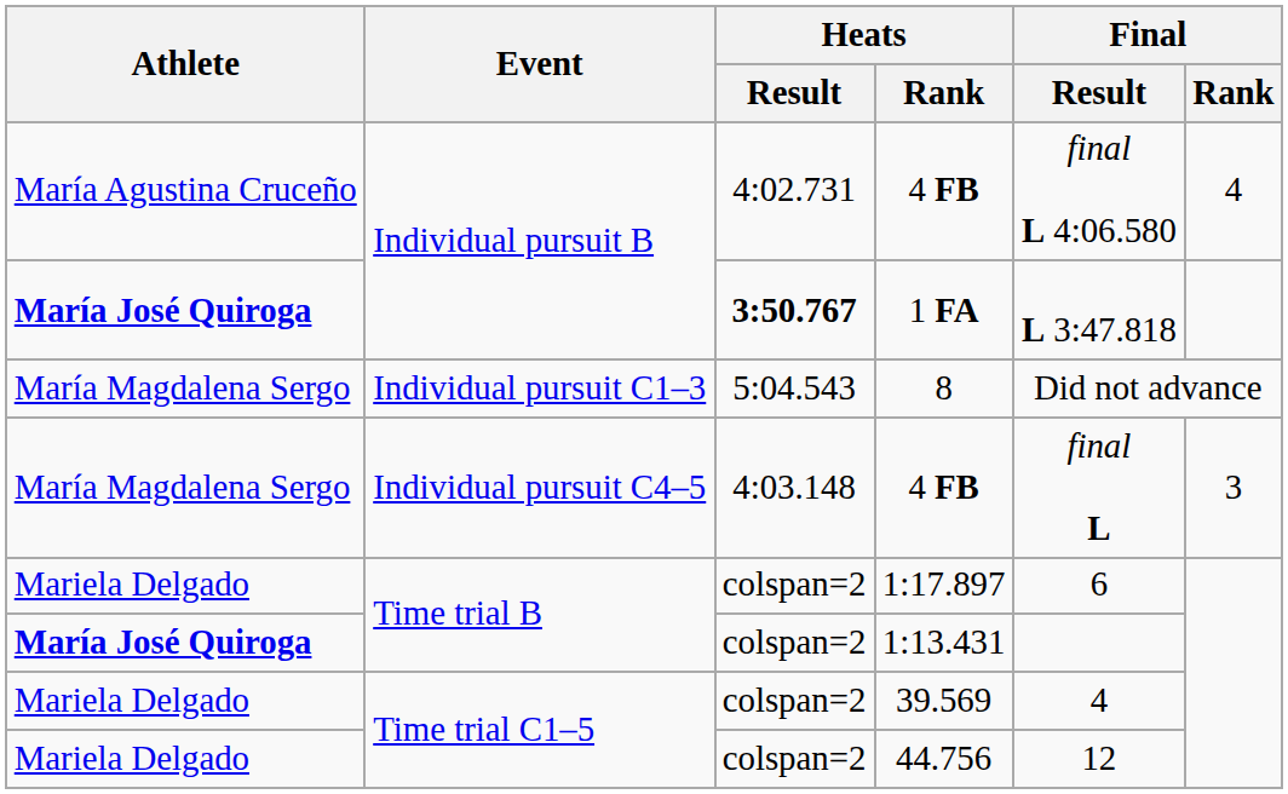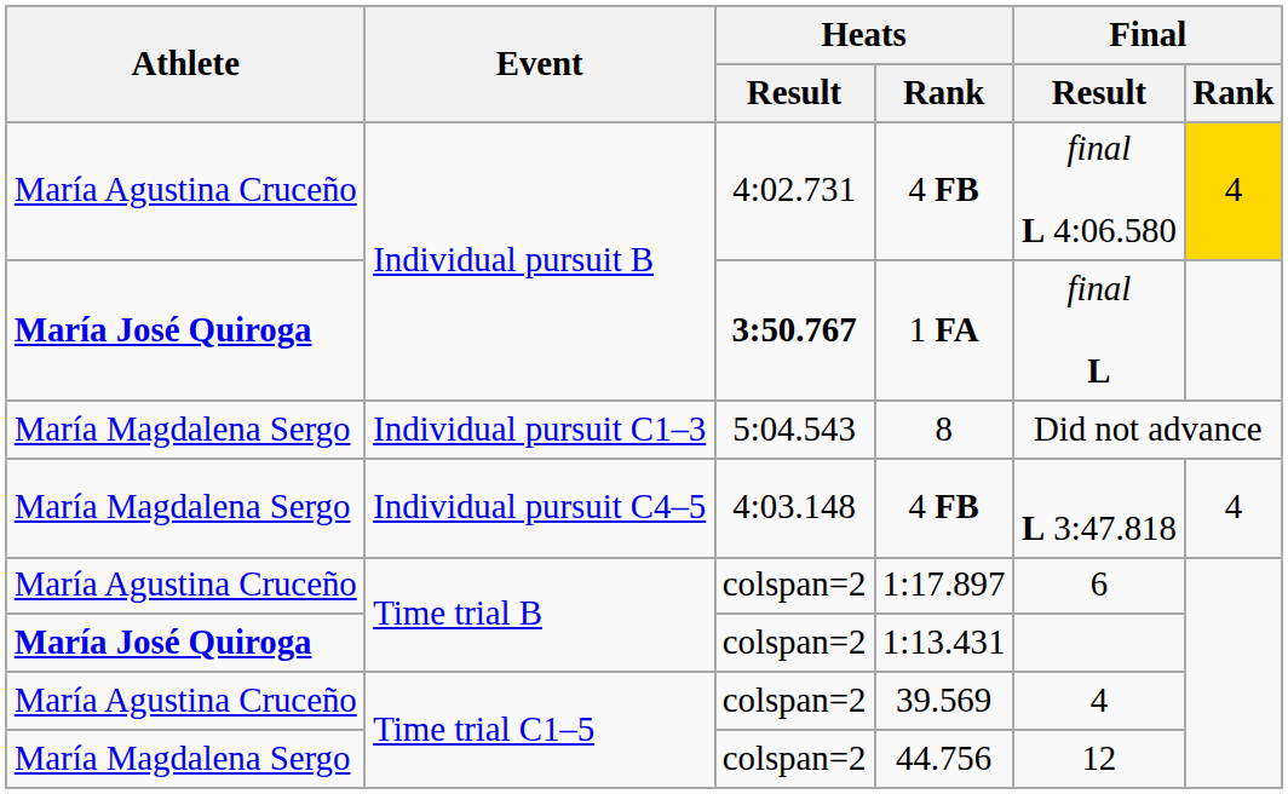Individual pursuit B / 4 FB | Final / Rank: no background -> gold background
1 FA | Final / Result: L 3:47.818 -> final L
Individual pursuit C4–5 / 4 FB | Final / Result: final L -> L 3:47.818
Individual pursuit C4–5 / 4 FB | Final / Rank: 3 -> 4
1:17.897 | Athlete: Mariela Delgado -> María Agustina Cruceño
39.569 | Athlete: Mariela Delgado -> María Agustina Cruceño
44.756 | Athlete: Mariela Delgado -> María Magdalena Sergo
